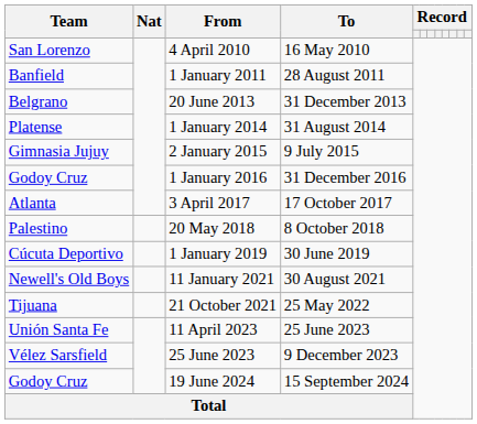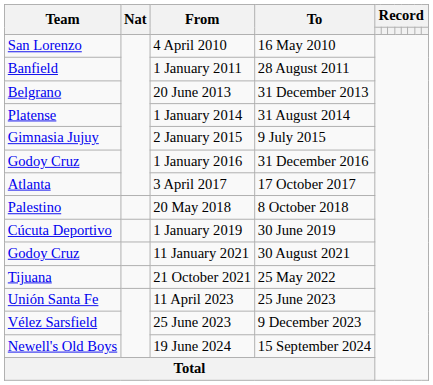11 January 2021 | Team: Newell's Old Boys -> Godoy Cruz
19 June 2024 | Team: Godoy Cruz -> Newell's Old Boys
